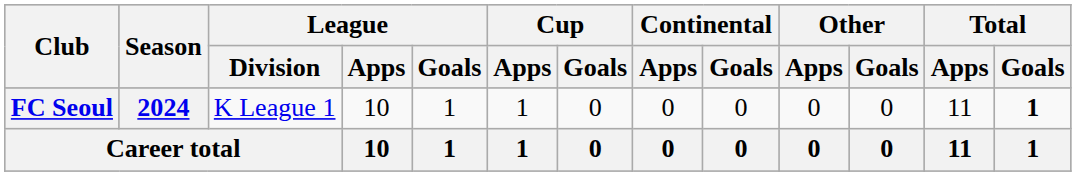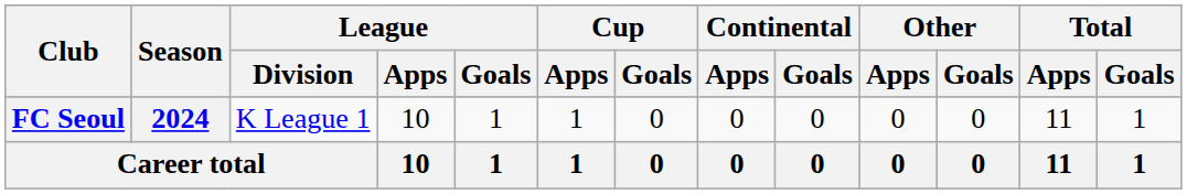FC Seoul | Total / Goals: bold -> normal
